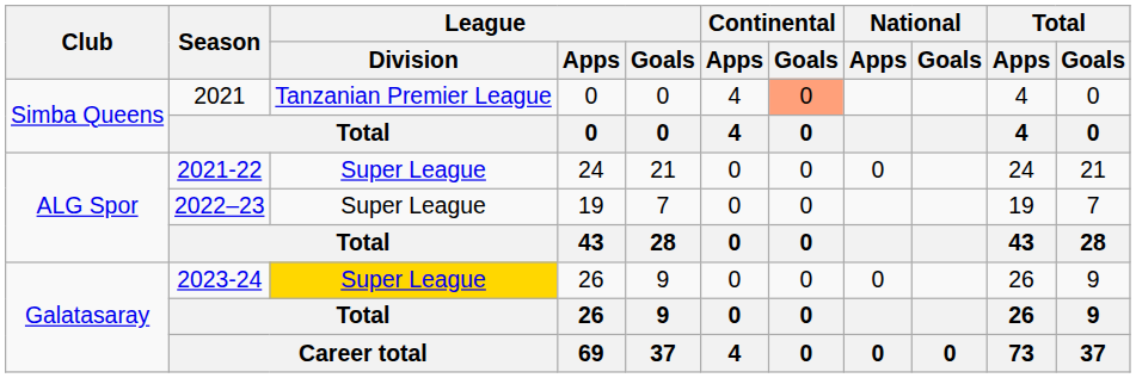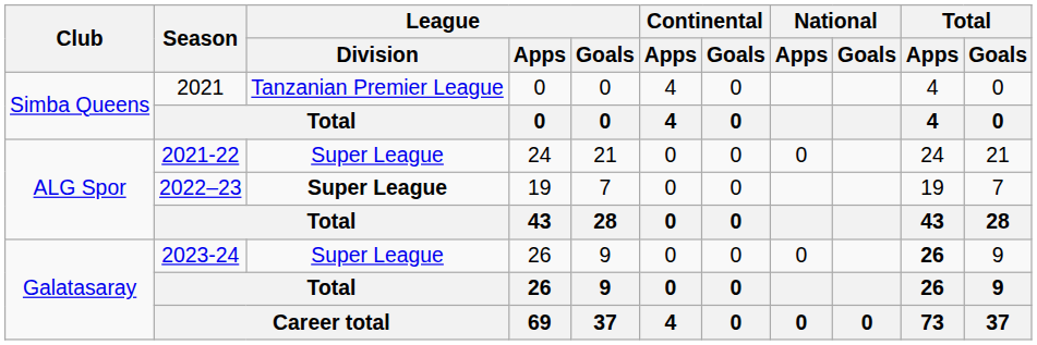2021 | Continental / Goals: lightsalmon background -> no background
2022–23 | League / Division: normal -> bold
2023-24 | League / Division: gold background -> no background
2023-24 | Total / Apps: normal -> bold
